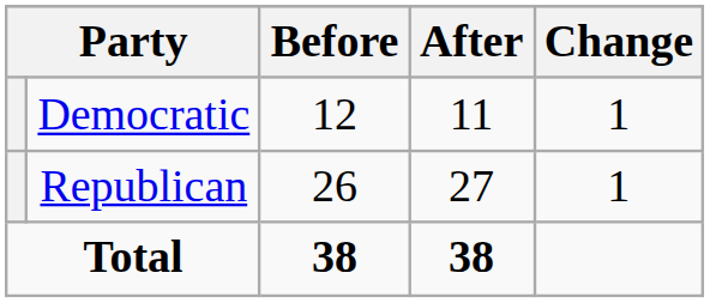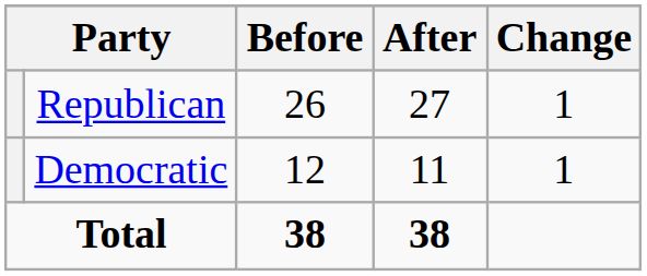rows swapped: Republican <-> Democratic
